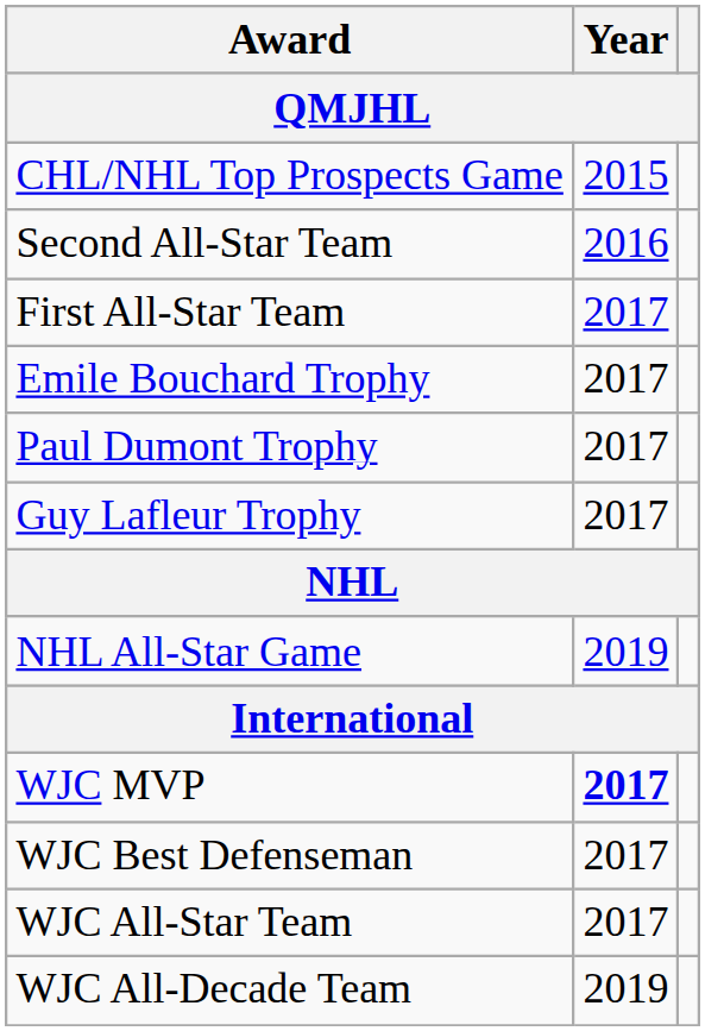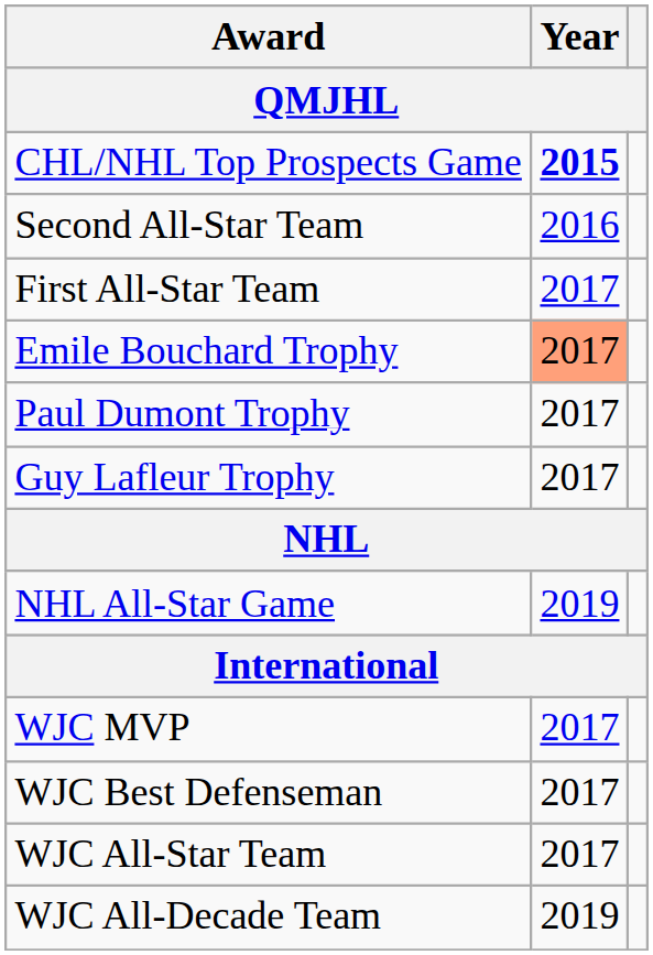CHL/NHL Top Prospects Game | Year: normal -> bold
Emile Bouchard Trophy | Year: no background -> lightsalmon background
WJC MVP | Year: bold -> normal
